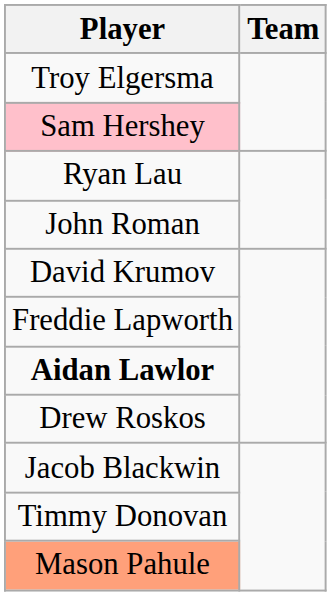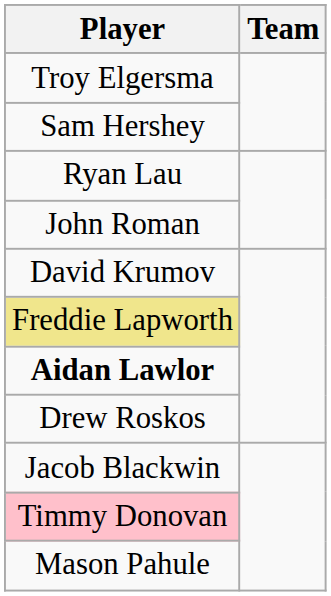Sam Hershey | Player: pink background -> no background
Freddie Lapworth | Player: no background -> khaki background
Timmy Donovan | Player: no background -> pink background
Mason Pahule | Player: lightsalmon background -> no background
